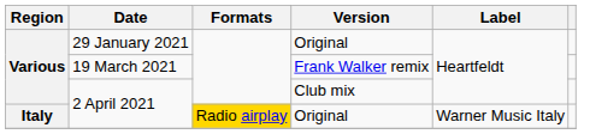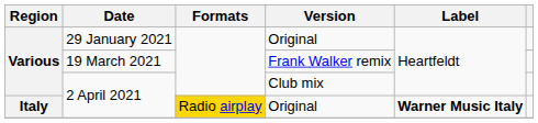2 April 2021 / Original | Label: normal -> bold
